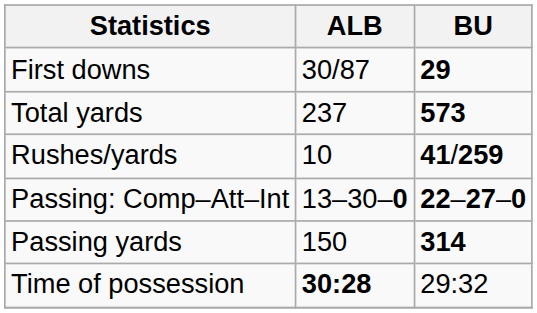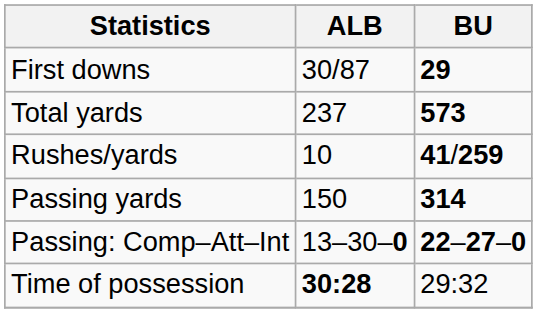rows swapped: Passing yards <-> Passing: Comp–Att–Int
